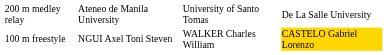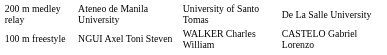100 m freestyle | column 4: gold background -> no background
